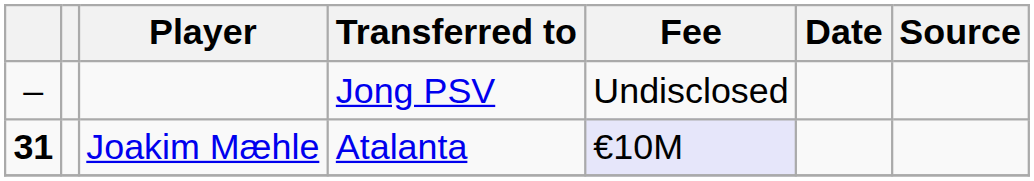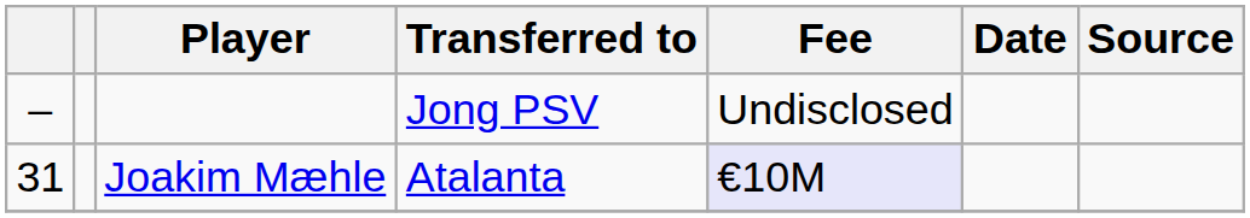Joakim Mæhle | column 1: bold -> normal
